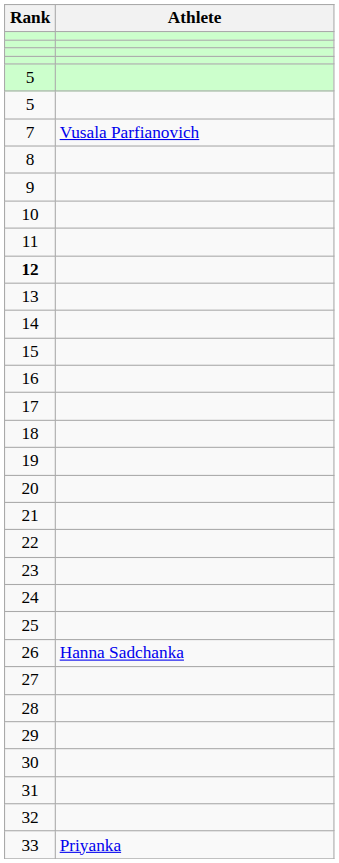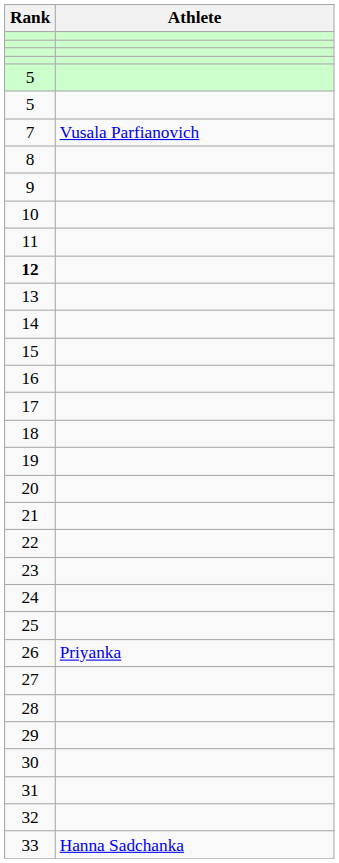row 27 | Athlete: Hanna Sadchanka -> Priyanka
row 34 | Athlete: Priyanka -> Hanna Sadchanka
